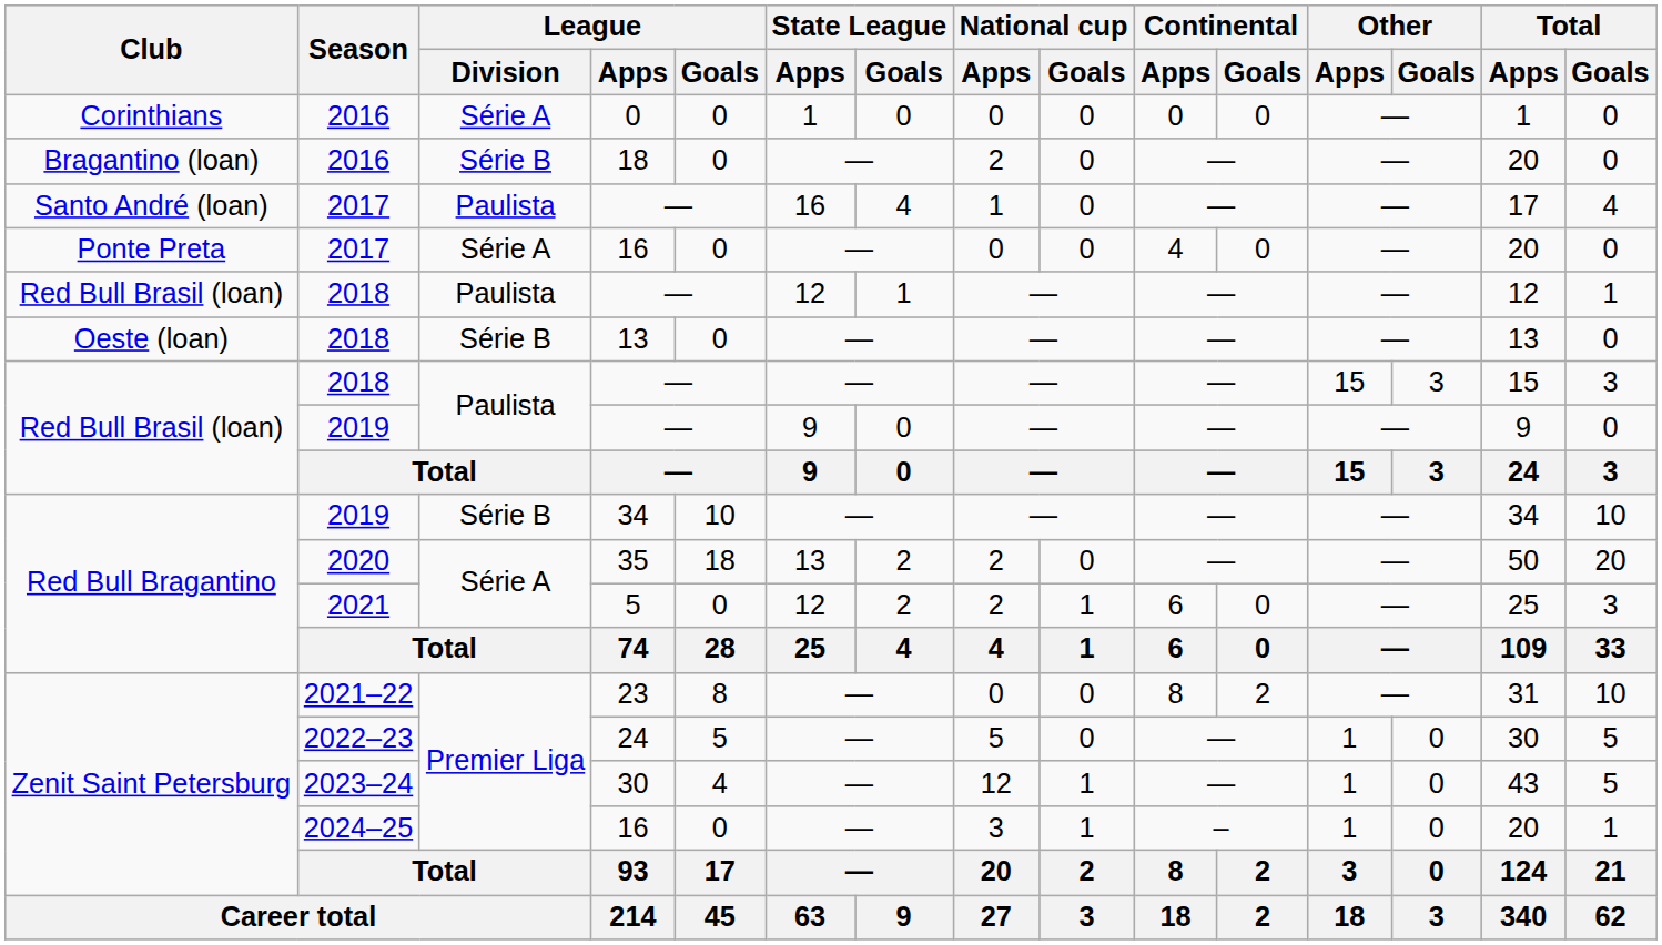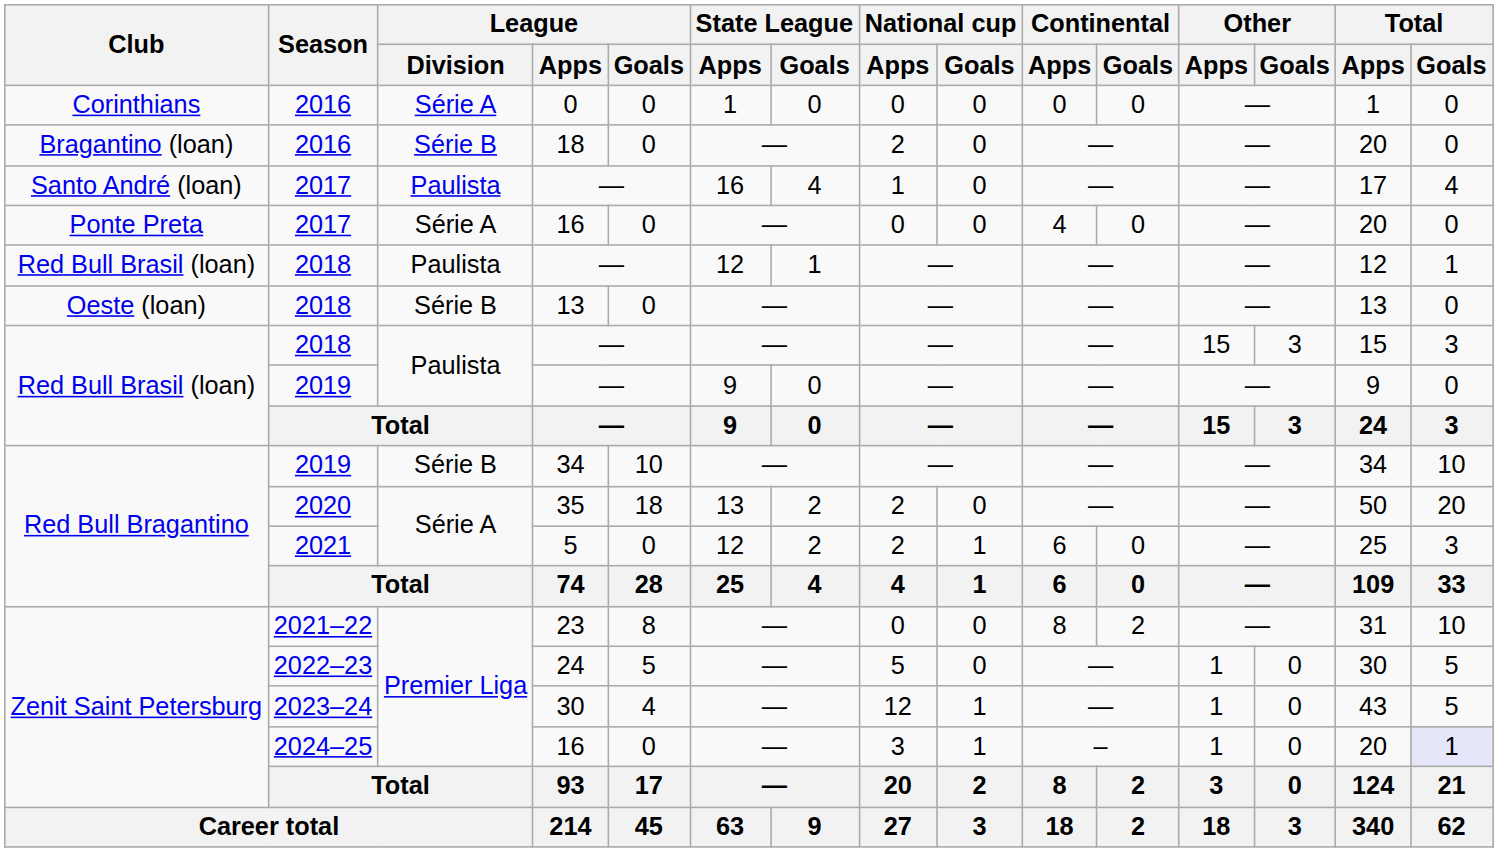2024–25 / 16 | Total / Goals: no background -> lavender background
